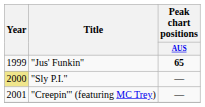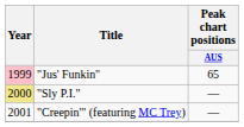"Jus' Funkin" | Year: no background -> pink background
"Jus' Funkin" | Peak chart positions / AUS: bold -> normal
